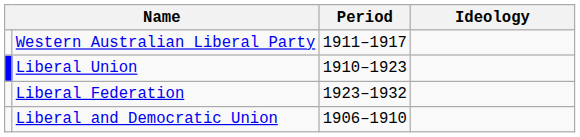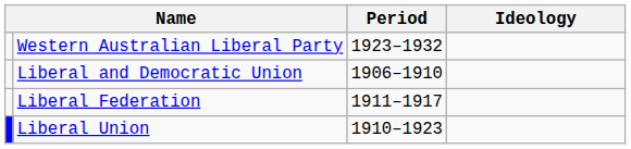Western Australian Liberal Party | Period: 1911–1917 -> 1923–1932
rows swapped: Liberal and Democratic Union <-> Liberal Union
Liberal Federation | Period: 1923–1932 -> 1911–1917
